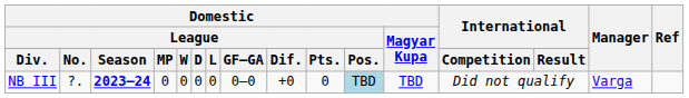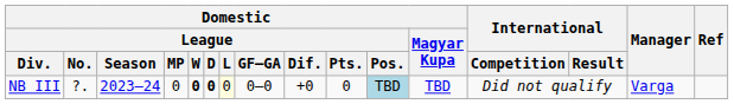NB III | Domestic / League / Season: bold -> normal
NB III | Domestic / League / W: normal -> bold
NB III | Domestic / League / D: normal -> bold
NB III | Domestic / League / L: no background -> lightyellow background
